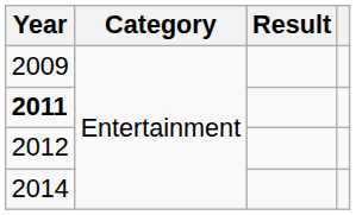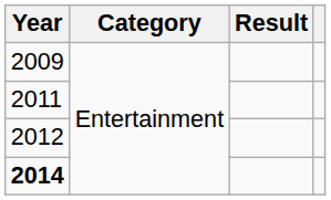2011 | Year: bold -> normal
2014 | Year: normal -> bold
